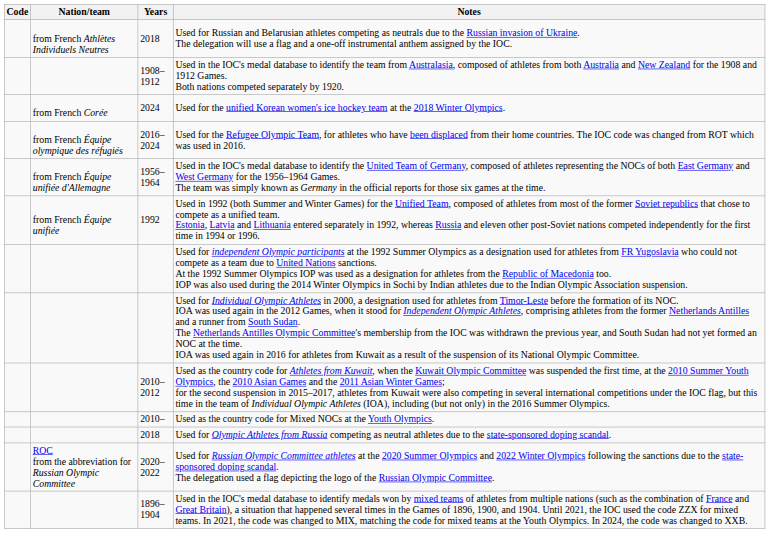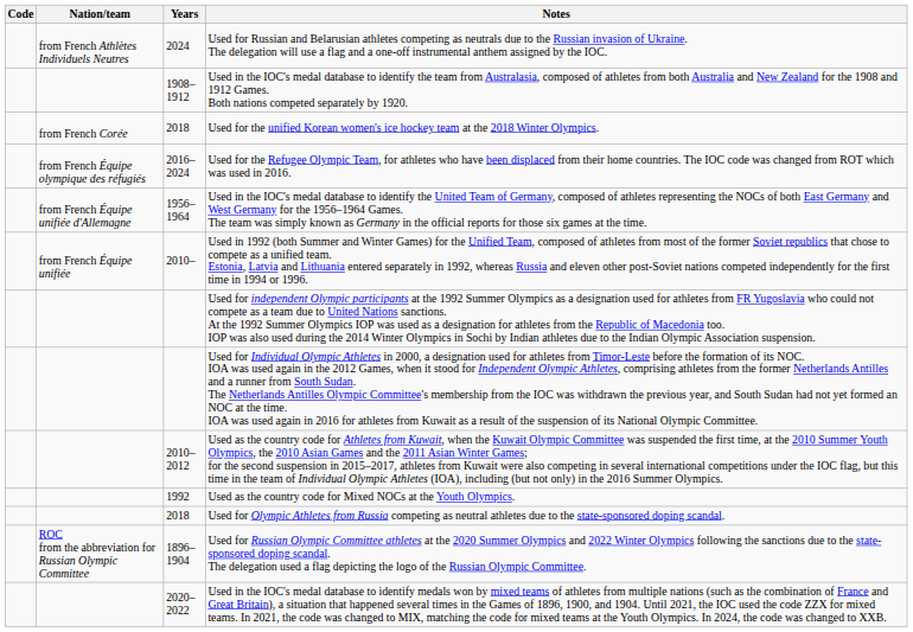row 2 | Years: 2018 -> 2024
row 4 | Years: 2024 -> 2018
row 7 | Years: 1992 -> 2010–
row 11 | Years: 2010– -> 1992
row 13 | Years: 2020–2022 -> 1896–1904
row 14 | Years: 1896–1904 -> 2020–2022
